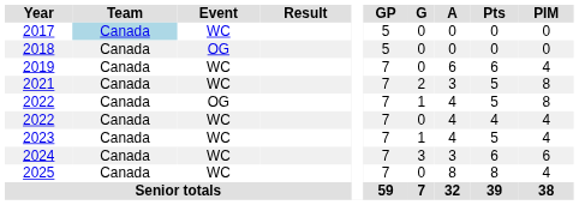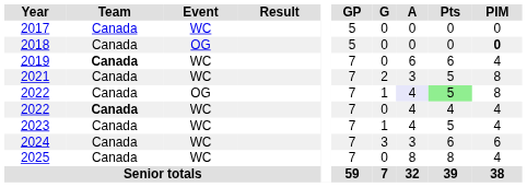2017 | Team: lightblue background -> no background
2018 | PIM: normal -> bold
2019 | Team: normal -> bold
2022 / OG | A: no background -> lavender background
2022 / OG | Pts: no background -> lightgreen background
2022 / WC | Team: normal -> bold
